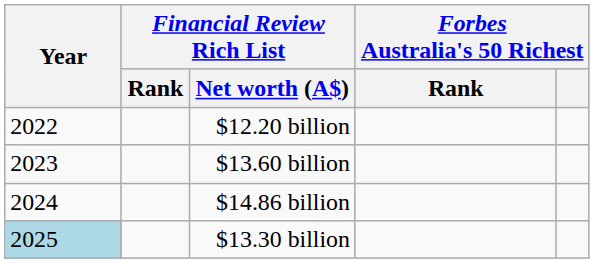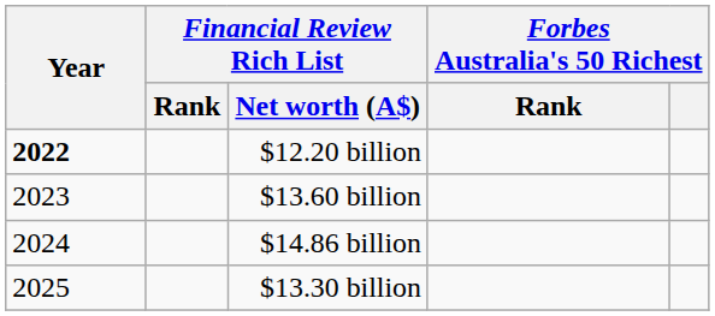$12.20 billion | Year: normal -> bold
$13.30 billion | Year: lightblue background -> no background
